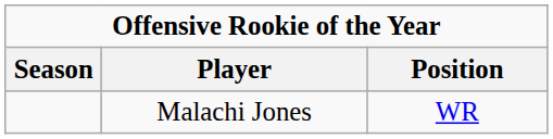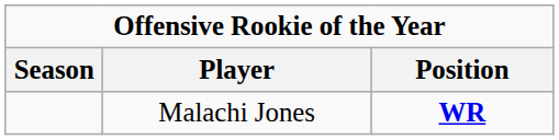Malachi Jones | Position: normal -> bold
